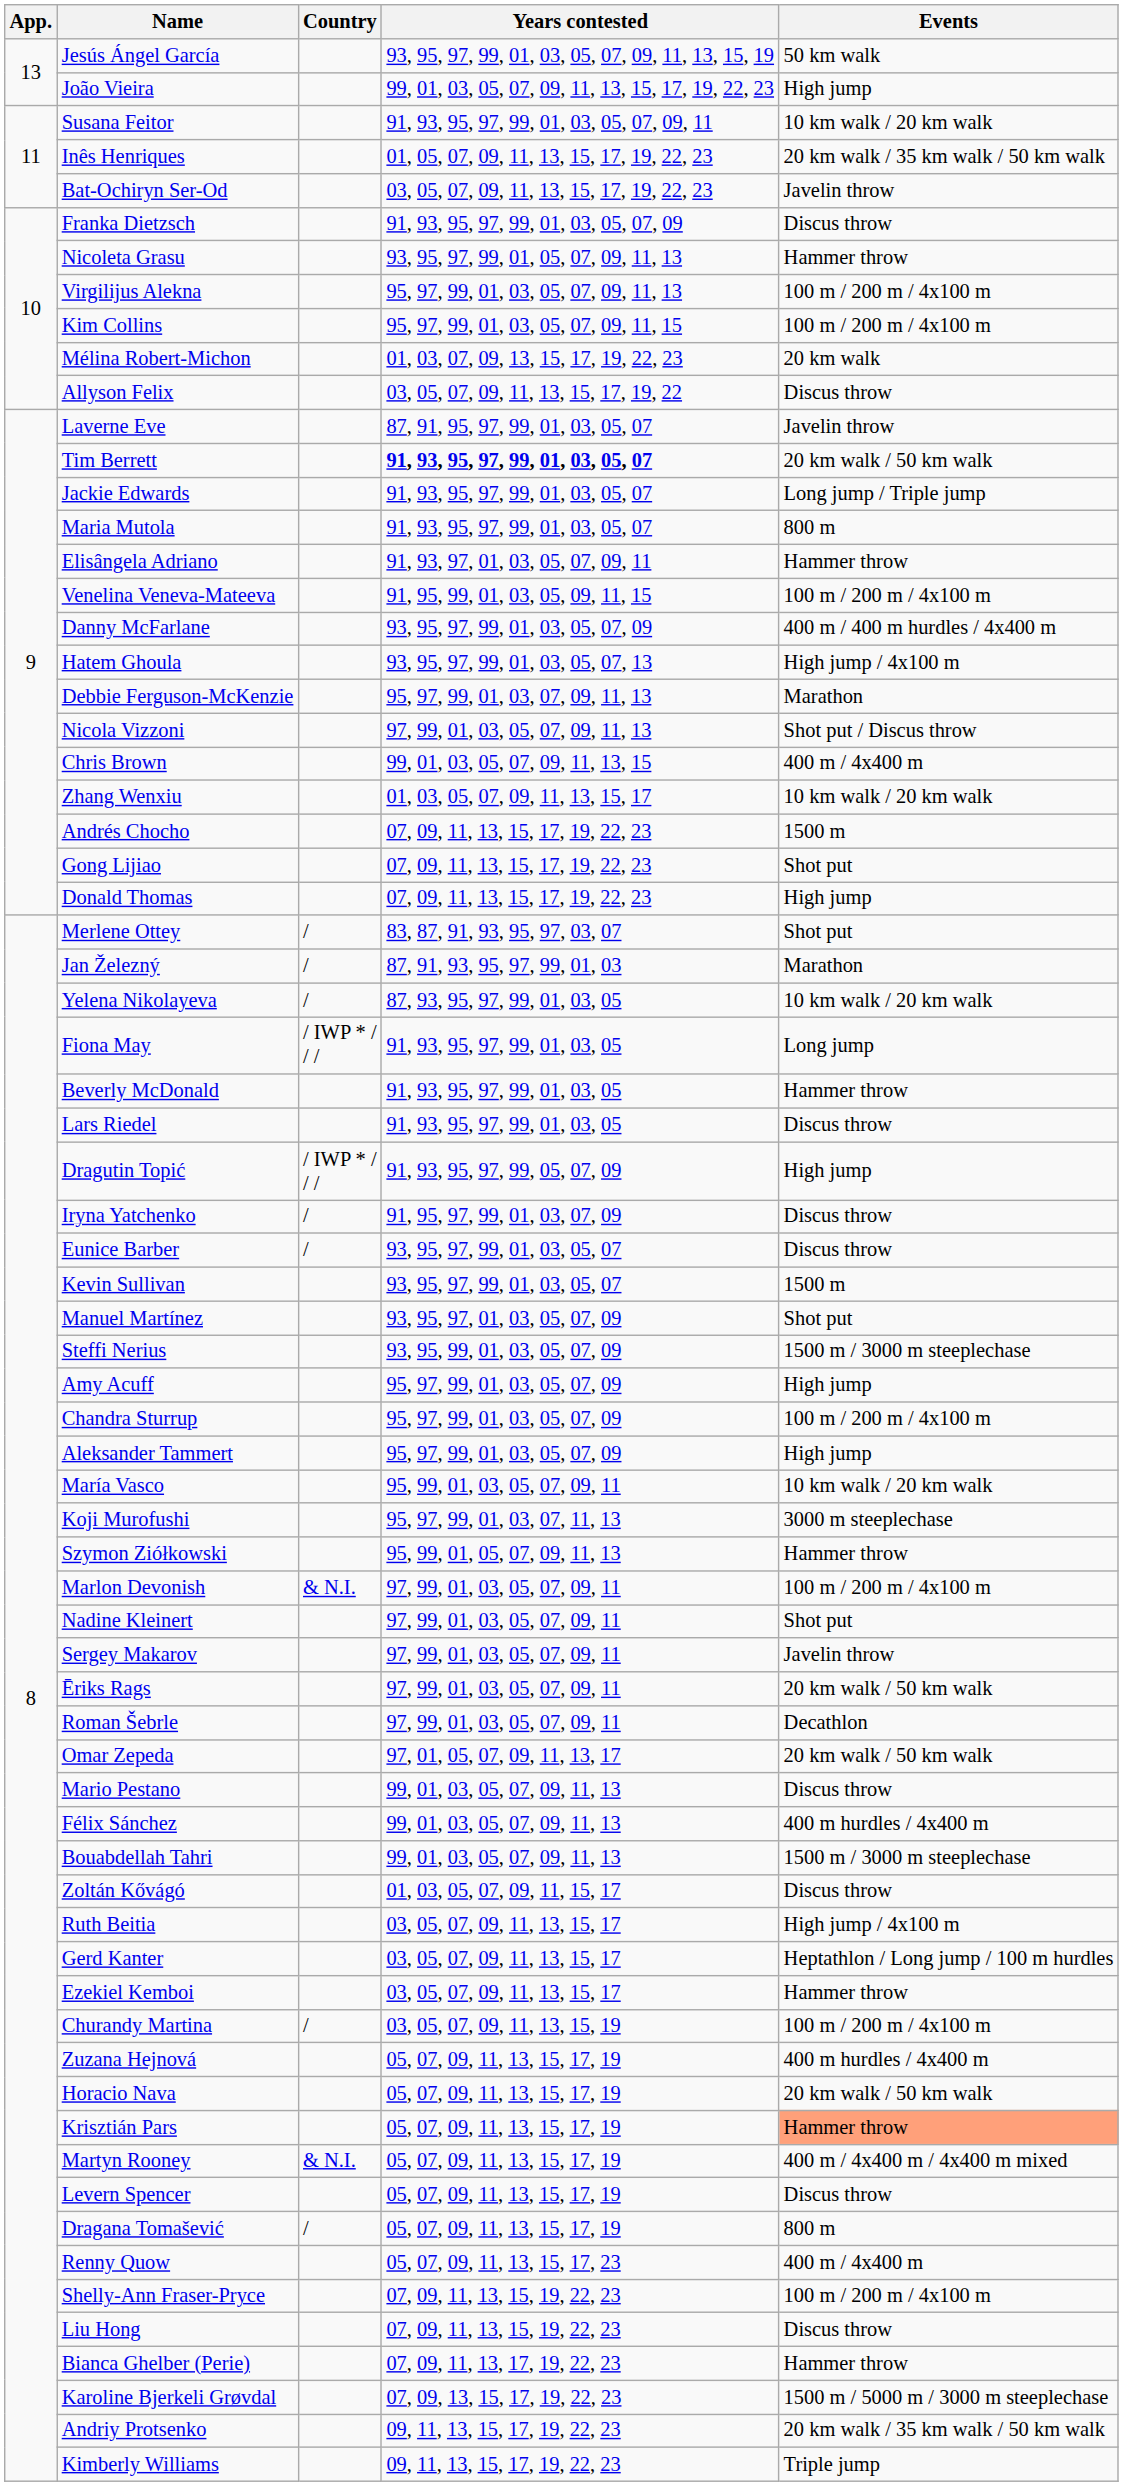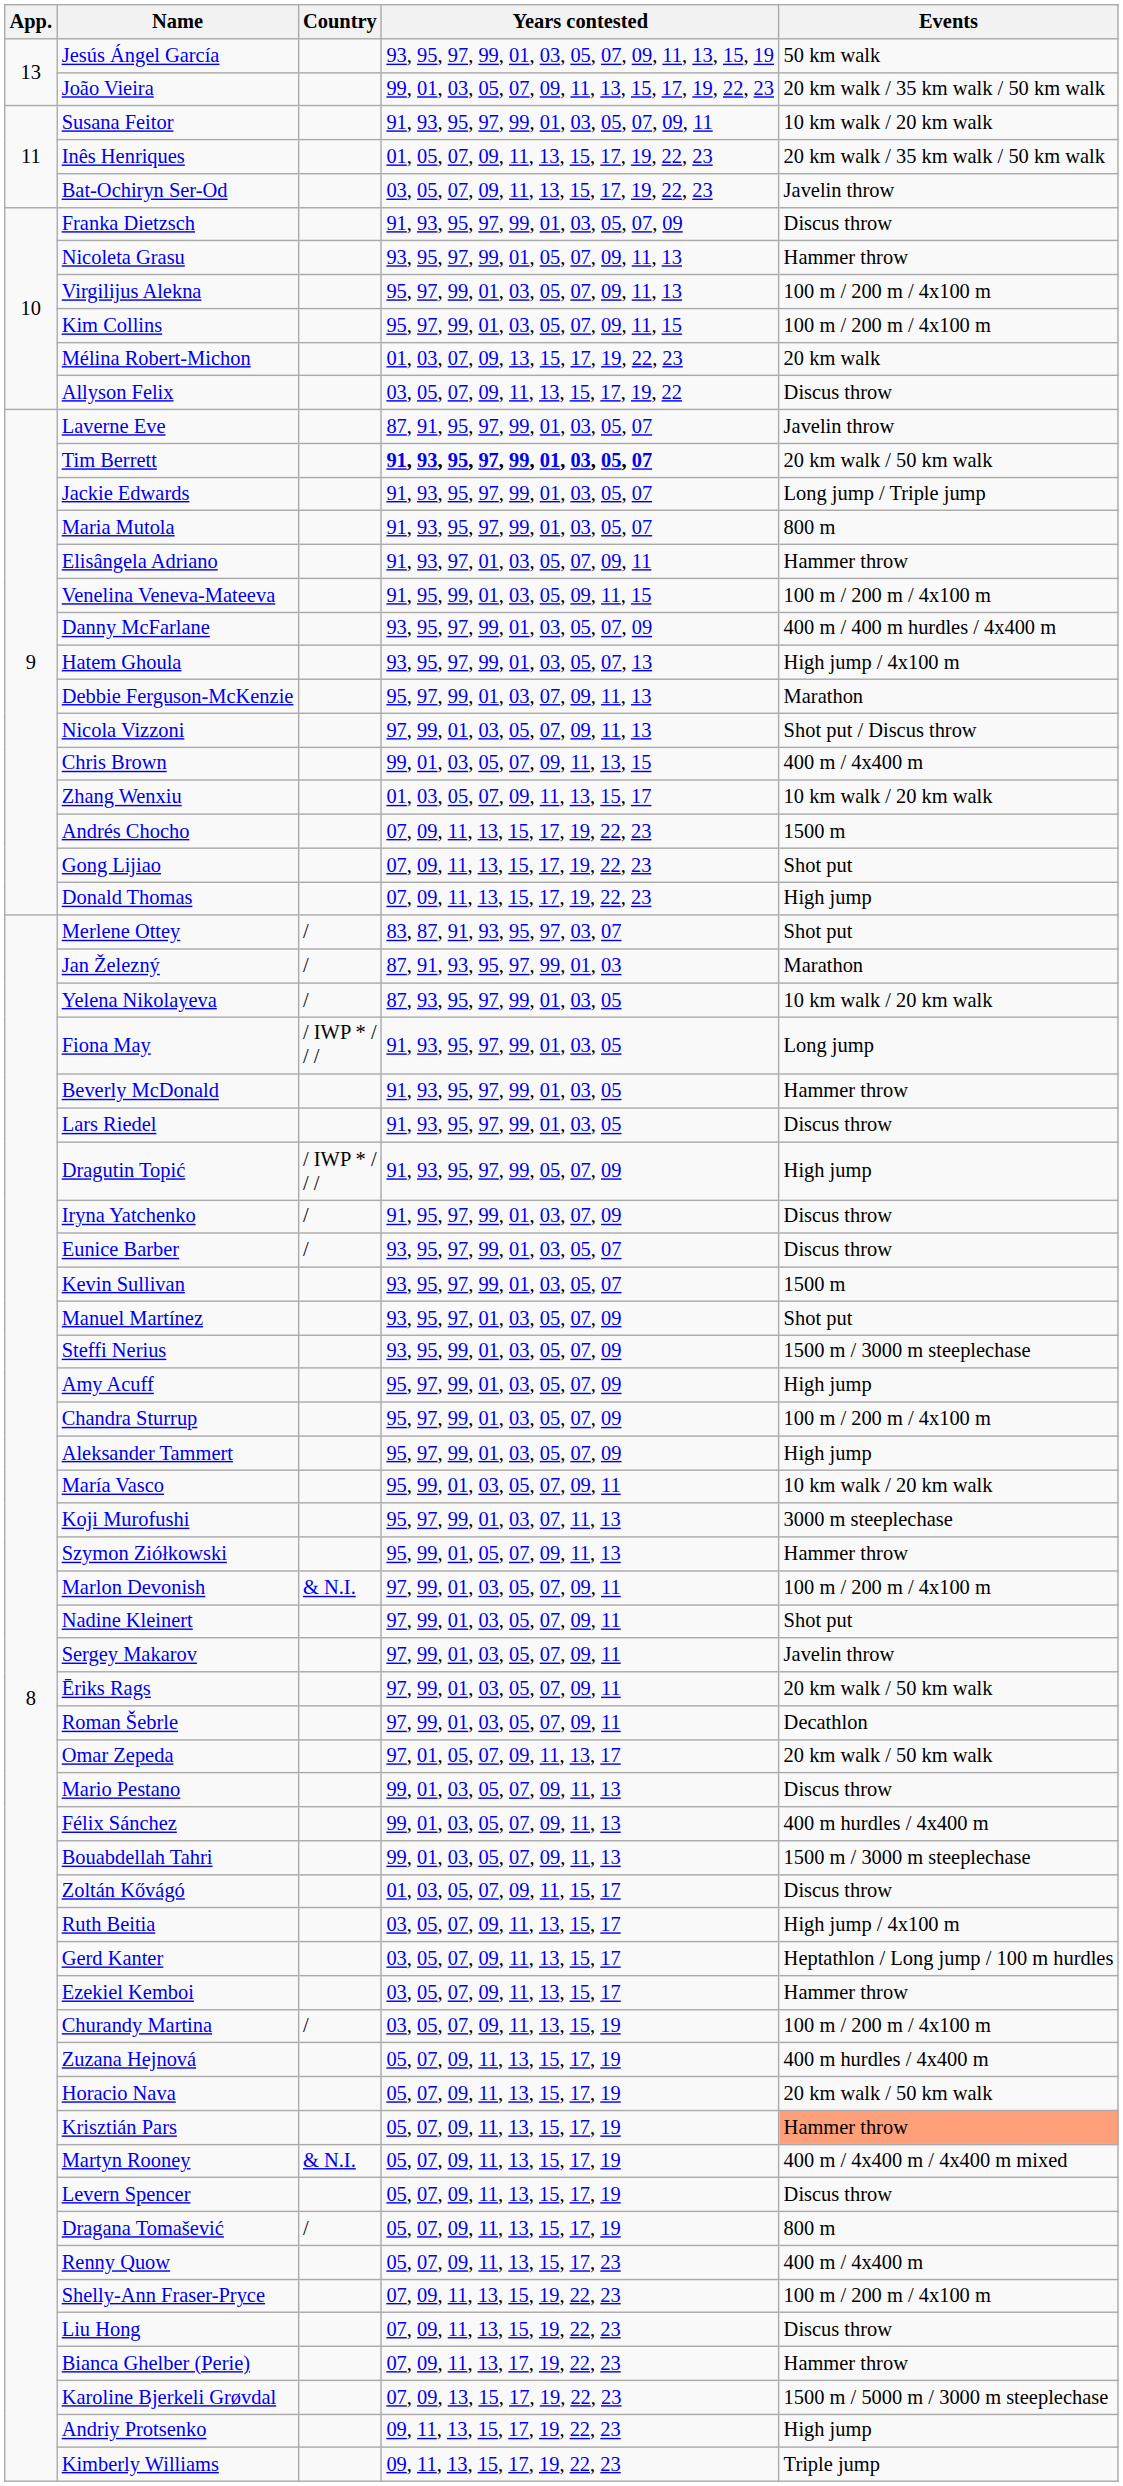João Vieira | Events: High jump -> 20 km walk / 35 km walk / 50 km walk
Andriy Protsenko | Events: 20 km walk / 35 km walk / 50 km walk -> High jump
